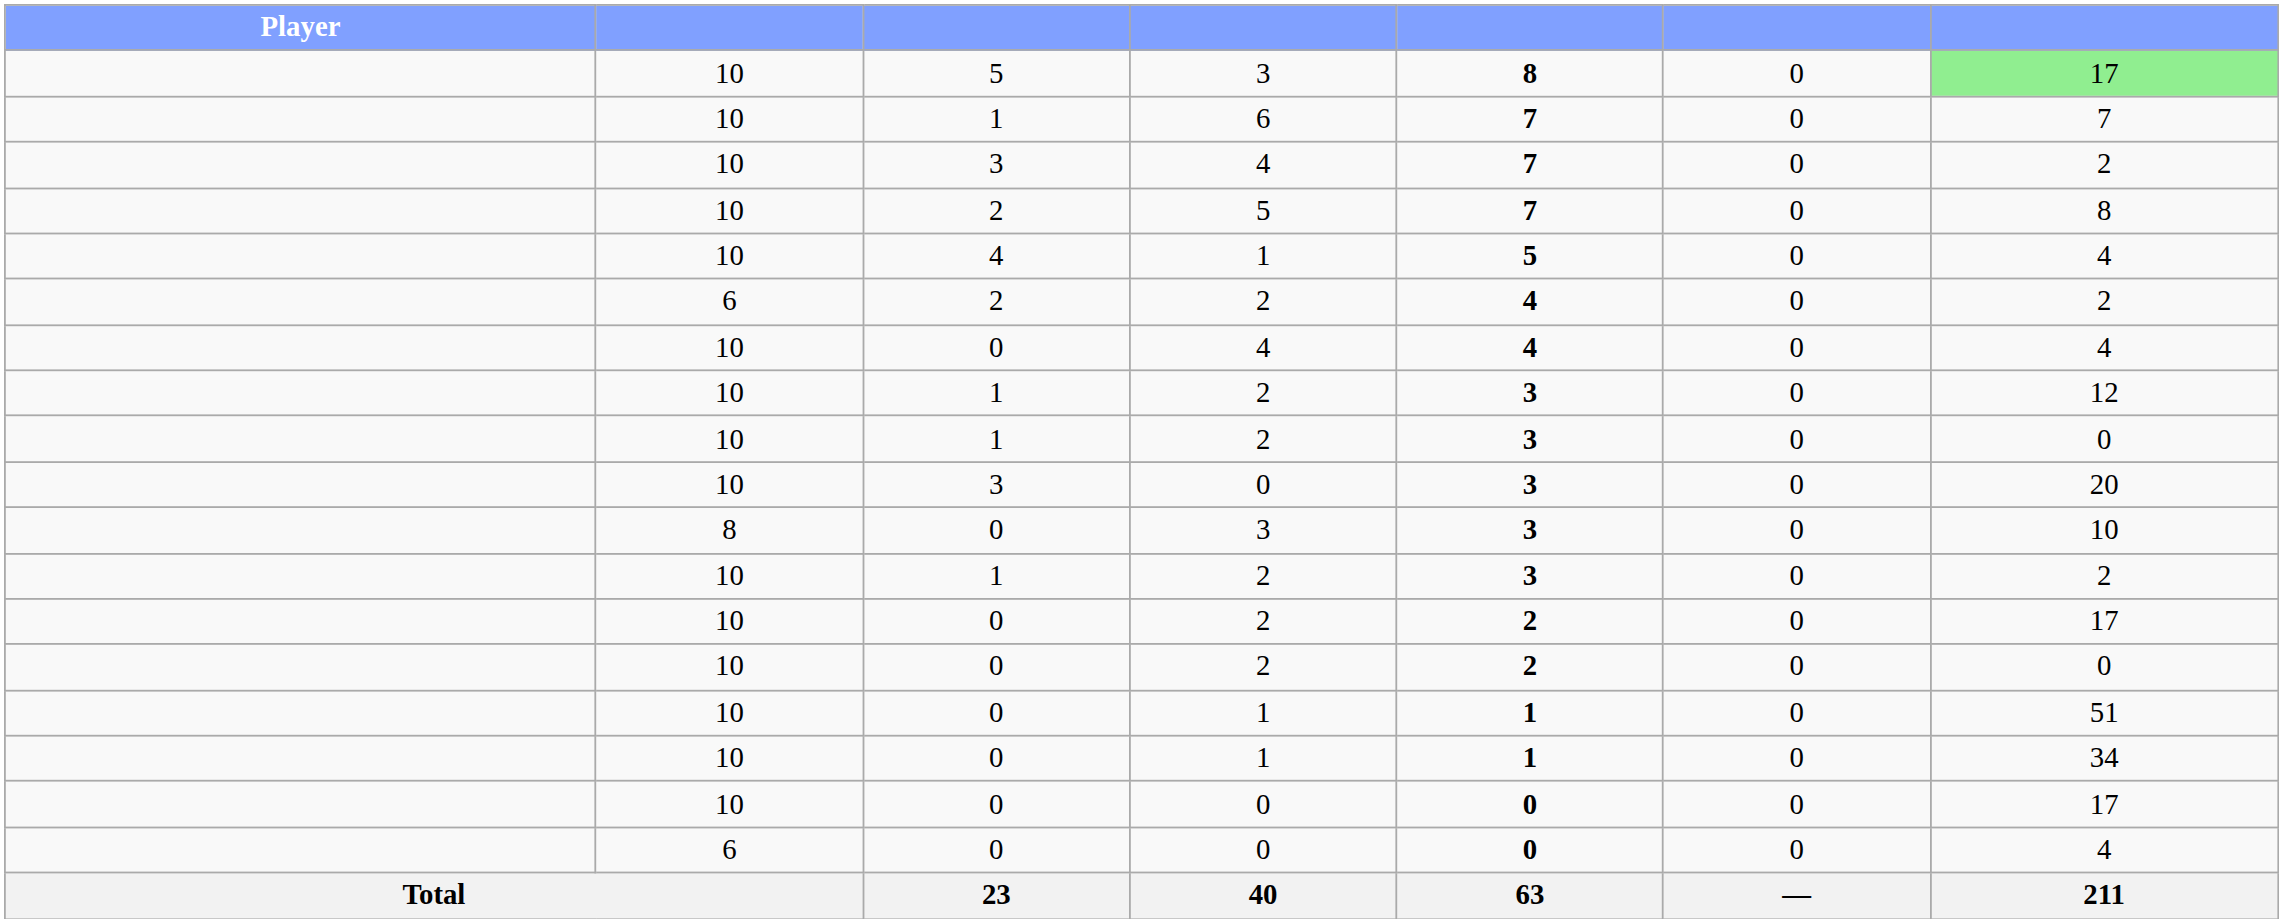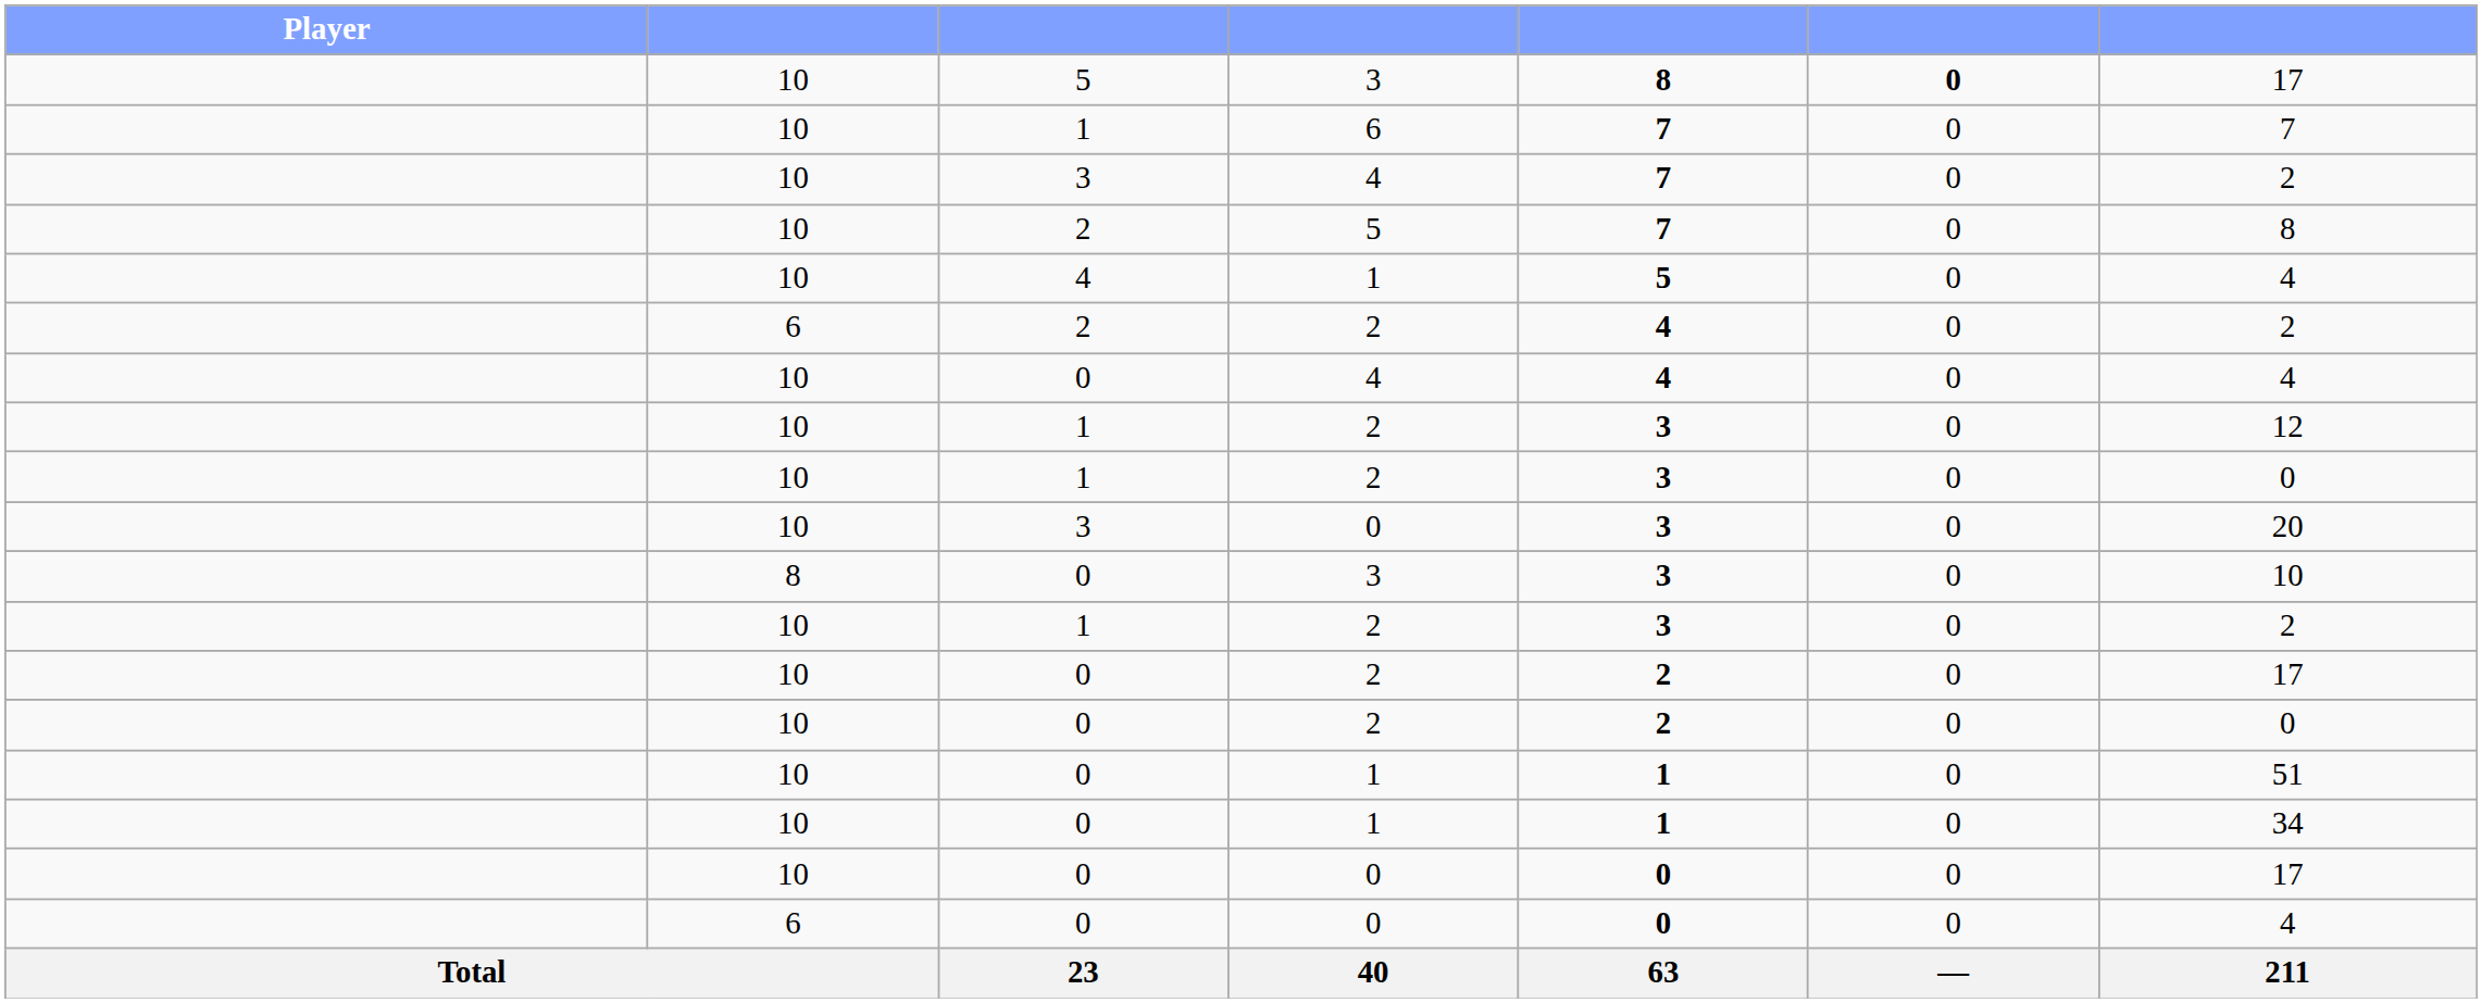5 / 3 | column 6: normal -> bold
5 / 3 | column 7: lightgreen background -> no background
